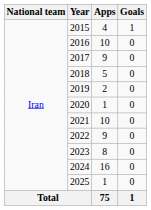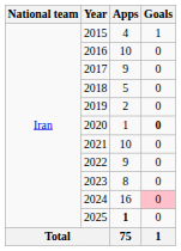2020 | Goals: normal -> bold
2024 | Goals: no background -> pink background
2025 | Apps: normal -> bold
